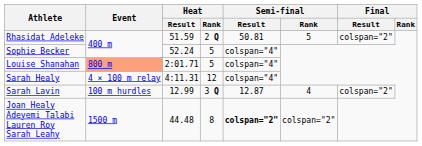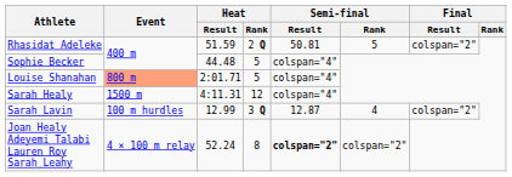Sophie Becker | Heat / Result: 52.24 -> 44.48
Sarah Healy | Event: 4 × 100 m relay -> 1500 m
Joan Healy Adeyemi Talabi Lauren Roy Sarah Leahy | Event: 1500 m -> 4 × 100 m relay
Joan Healy Adeyemi Talabi Lauren Roy Sarah Leahy | Heat / Result: 44.48 -> 52.24
